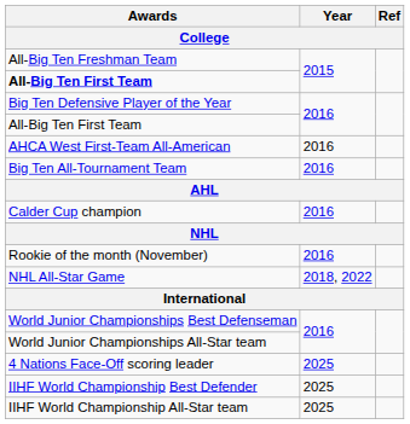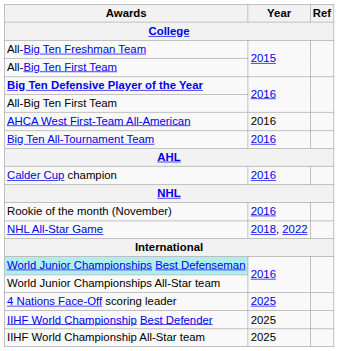All-Big Ten First Team / 2015 | Awards: bold -> normal
Big Ten Defensive Player of the Year | Awards: normal -> bold
World Junior Championships Best Defenseman | Awards: no background -> paleturquoise background
